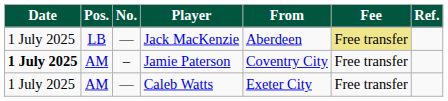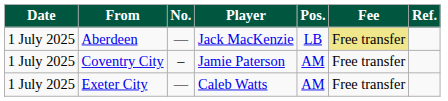columns swapped: Pos. <-> From
Jamie Paterson | Date: bold -> normal
